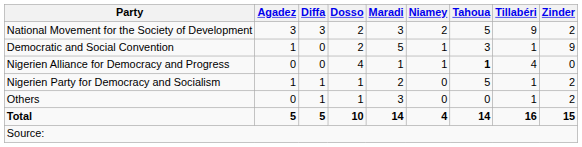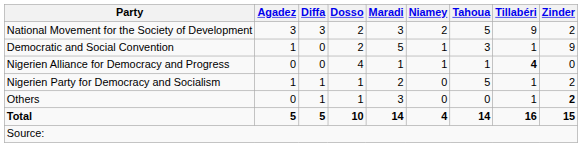Nigerien Alliance for Democracy and Progress | Tahoua: bold -> normal
Nigerien Alliance for Democracy and Progress | Tillabéri: normal -> bold
Others | Zinder: normal -> bold
